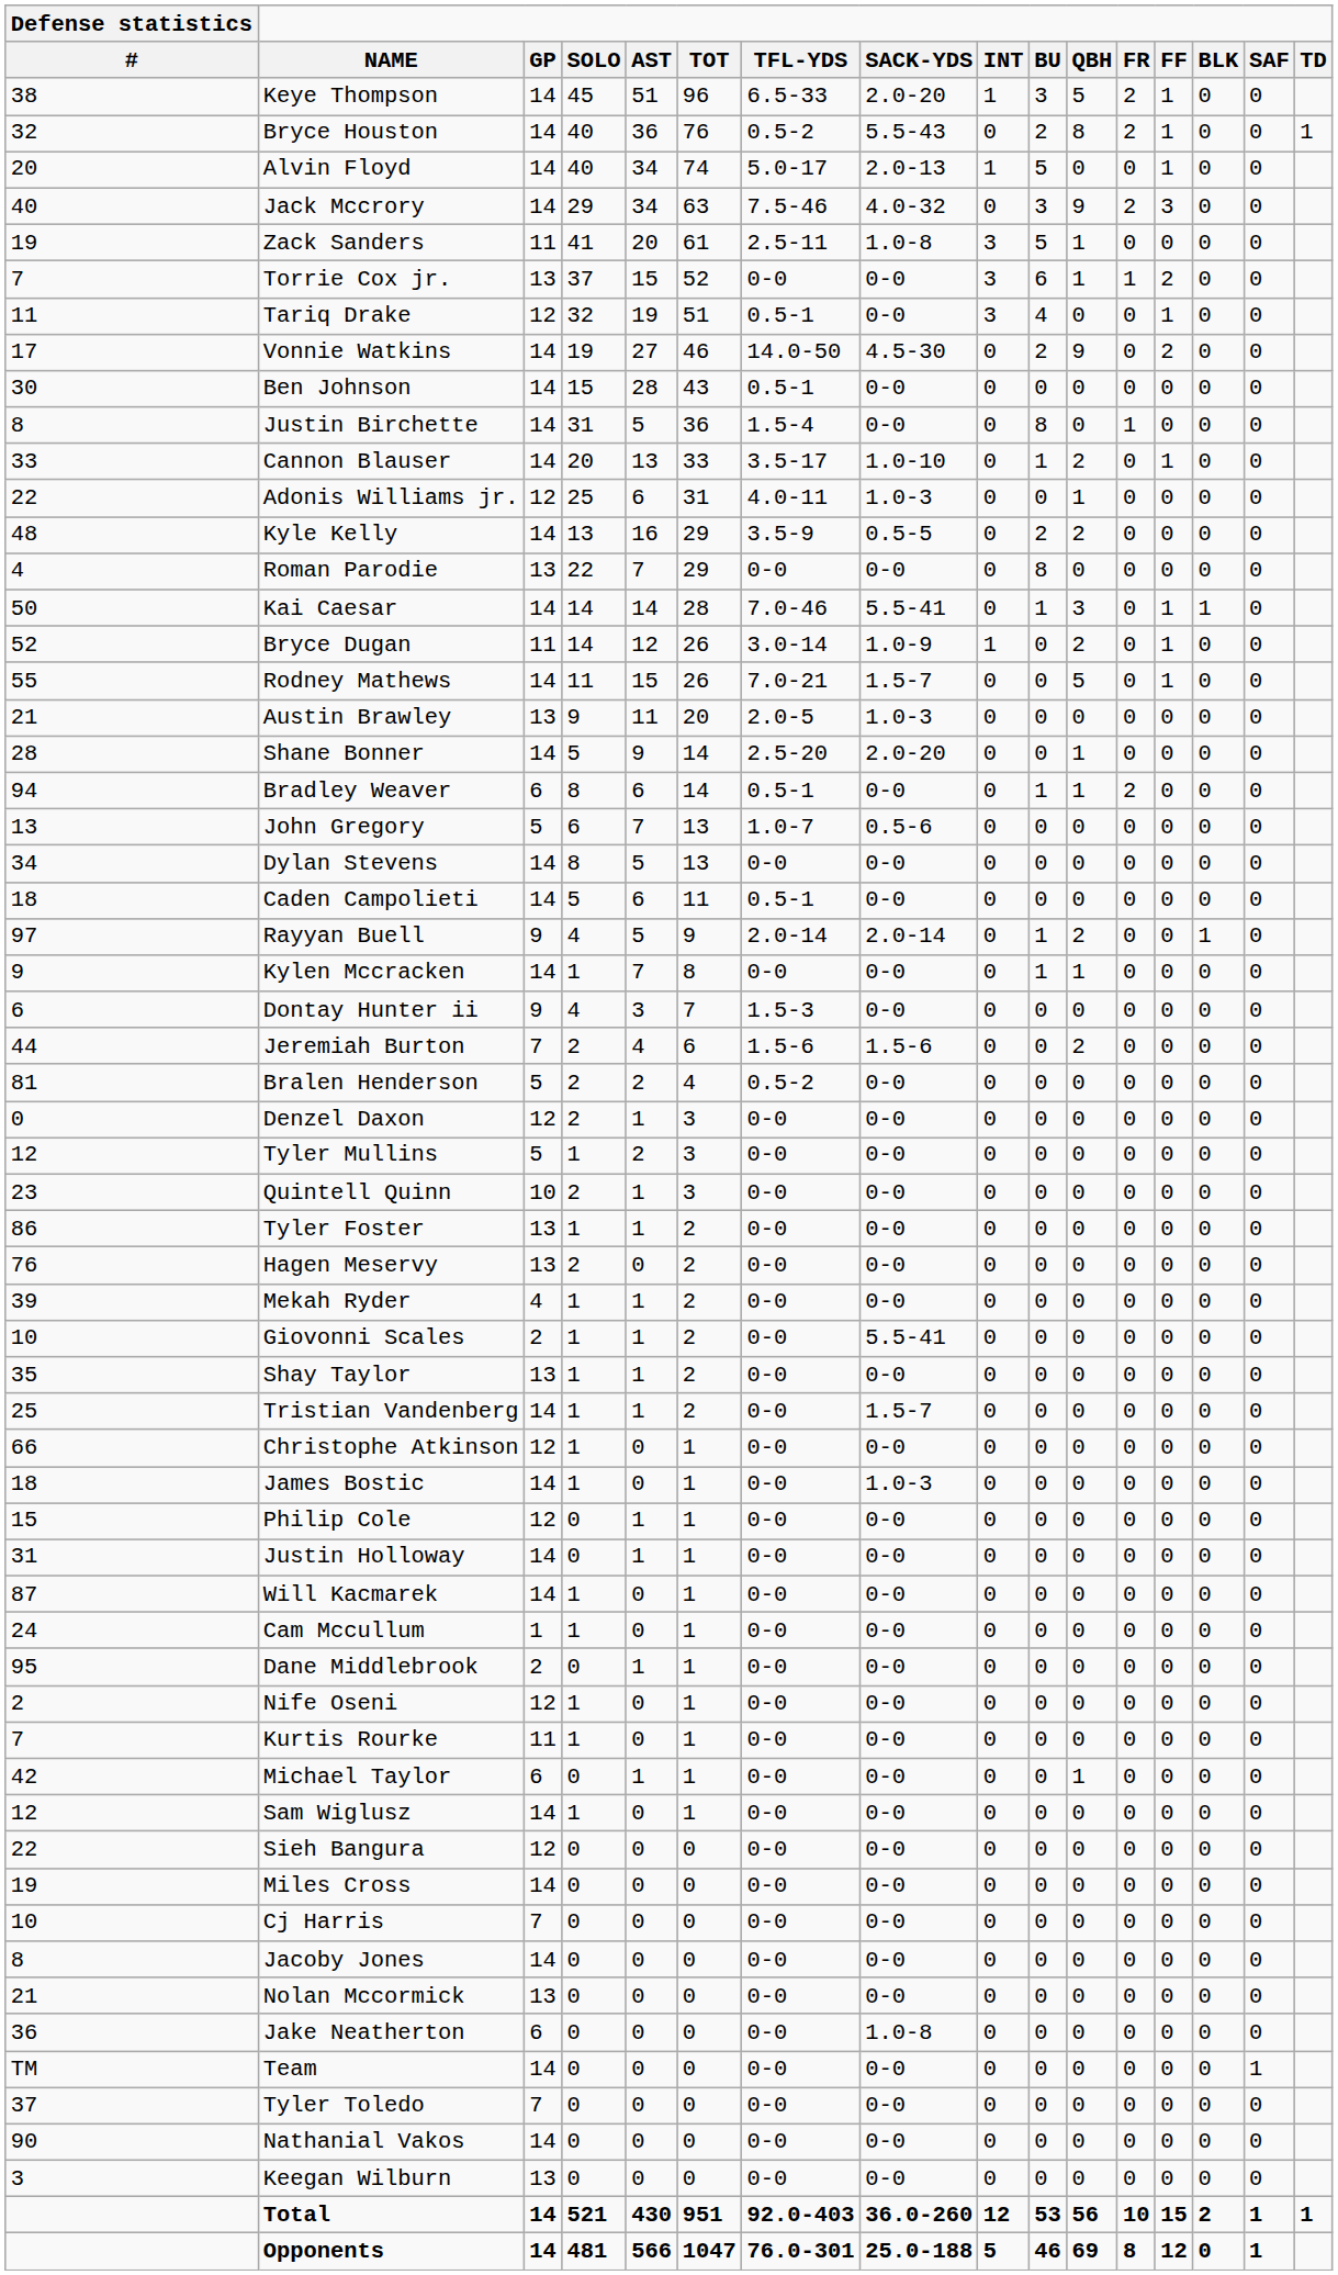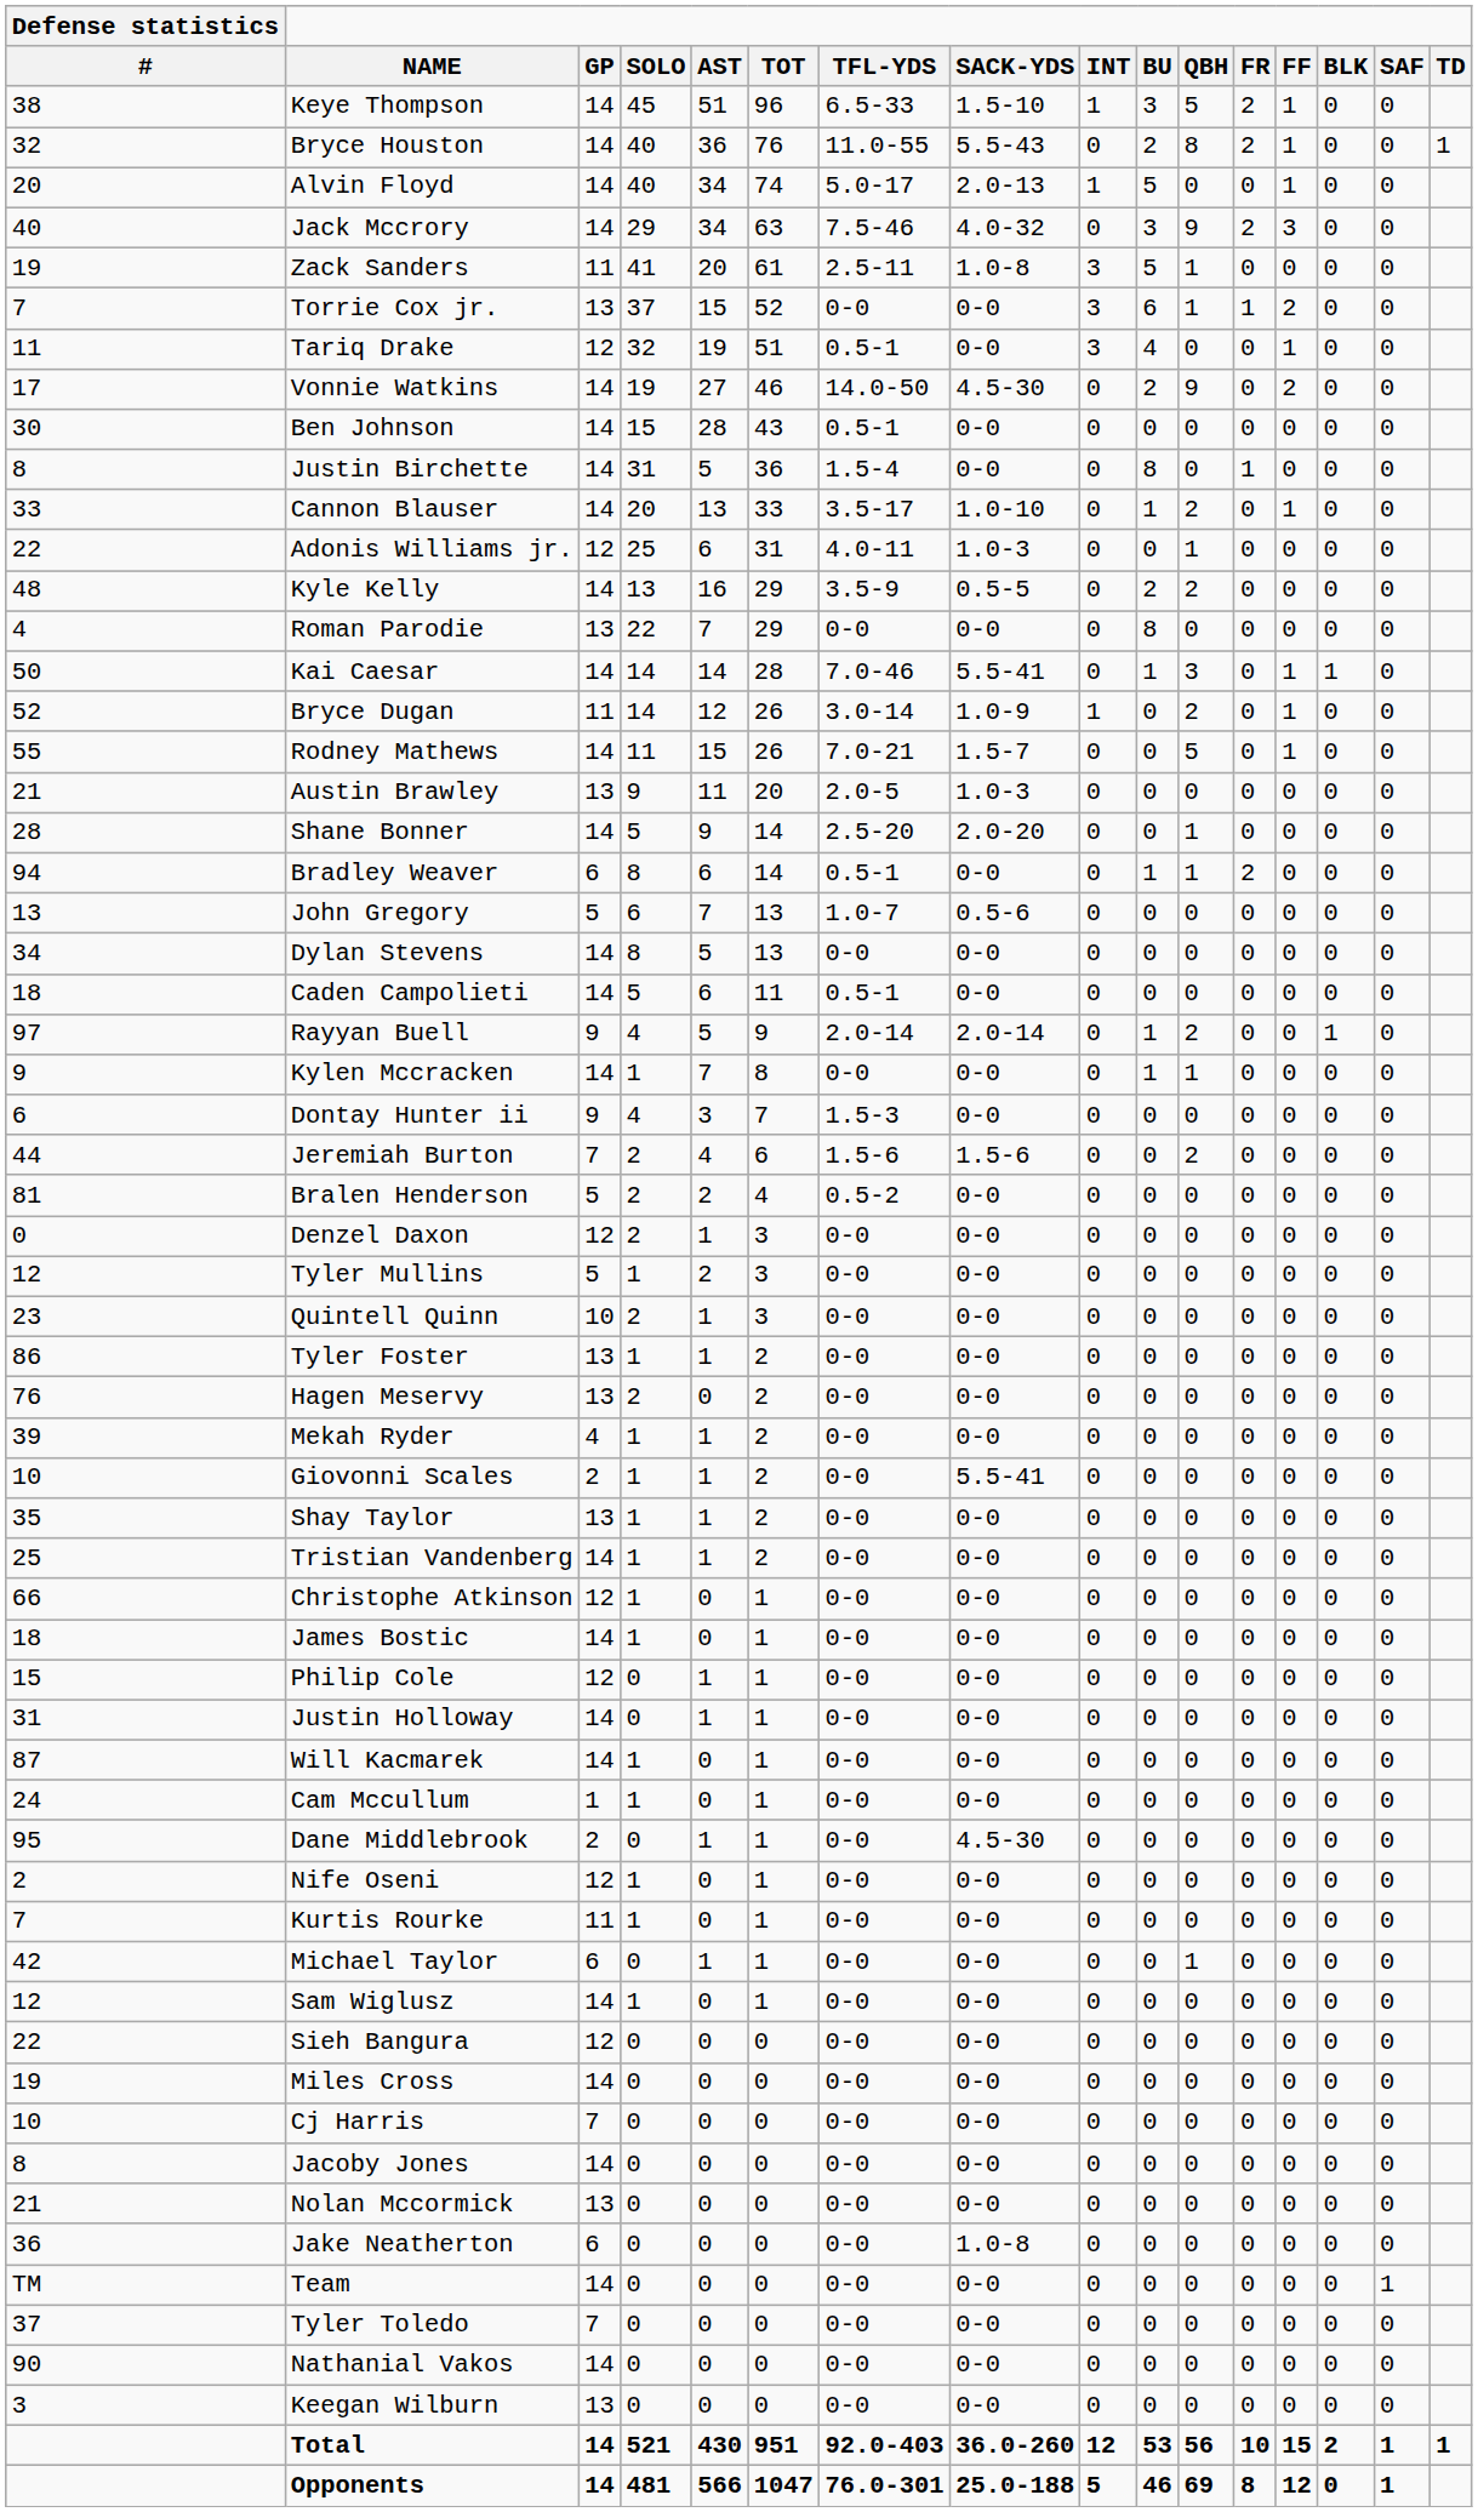Keye Thompson | SACK-YDS: 2.0-20 -> 1.5-10
Bryce Houston | TFL-YDS: 0.5-2 -> 11.0-55
Tristian Vandenberg | SACK-YDS: 1.5-7 -> 0-0
James Bostic | SACK-YDS: 1.0-3 -> 0-0
Dane Middlebrook | SACK-YDS: 0-0 -> 4.5-30
